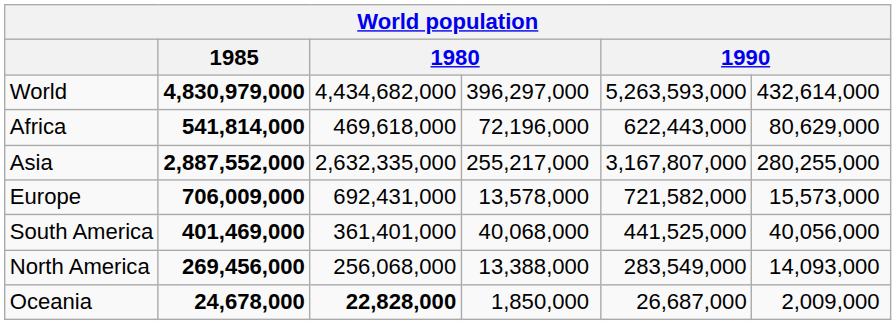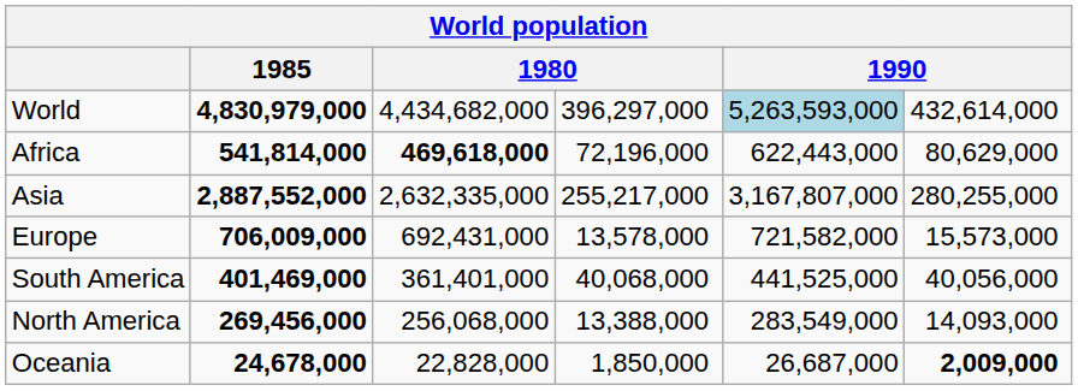World | column 5: no background -> lightblue background
Africa | column 3: normal -> bold
Oceania | column 3: bold -> normal
Oceania | column 6: normal -> bold
